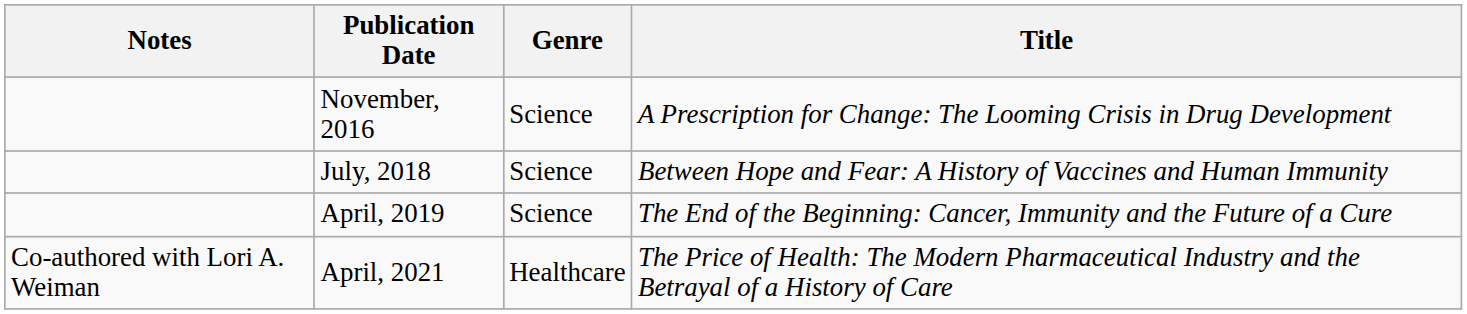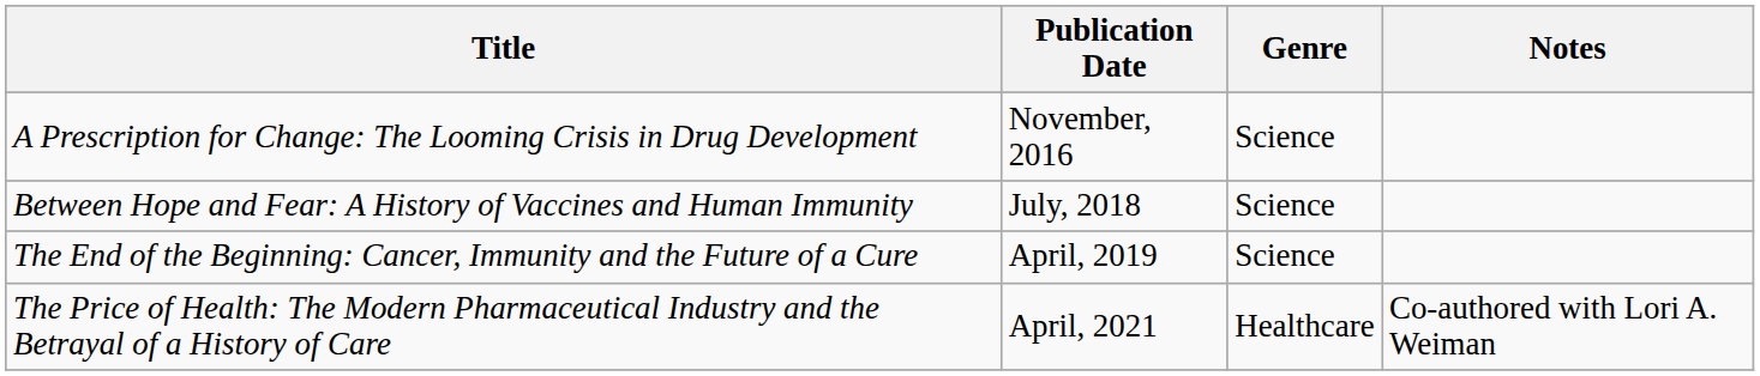columns swapped: Title <-> Notes
